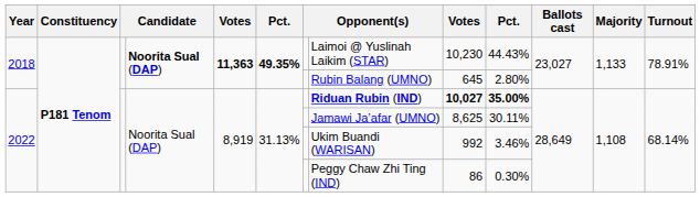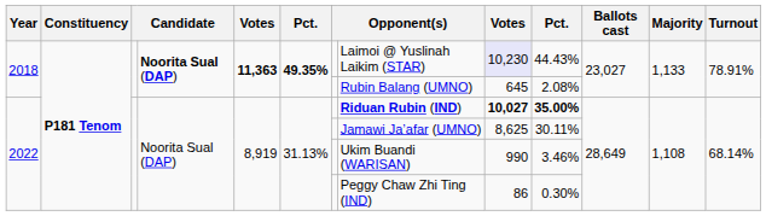row 2 | column 9: no background -> lavender background
row 3 | column 10: 2.80% -> 2.08%
row 6 | column 9: 992 -> 990
